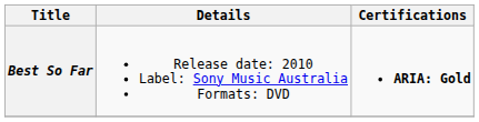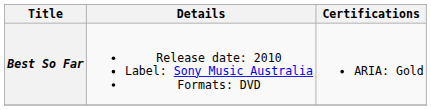Best So Far | Certifications: bold -> normal
